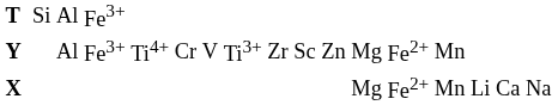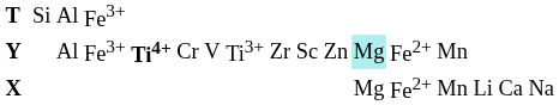Y / Al | column 5: normal -> bold
Y / Al | column 12: no background -> paleturquoise background
